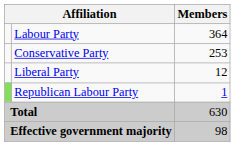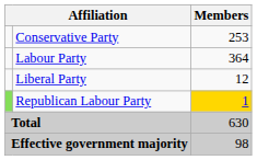rows swapped: Labour Party <-> Conservative Party
Republican Labour Party | Members: no background -> gold background
